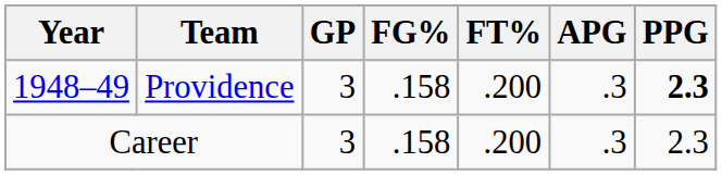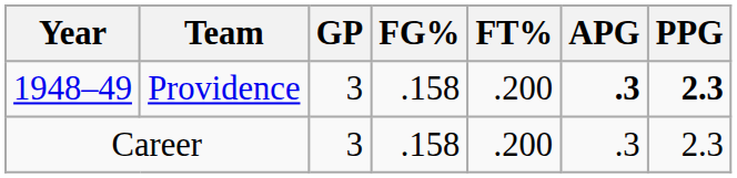1948–49 | APG: normal -> bold
